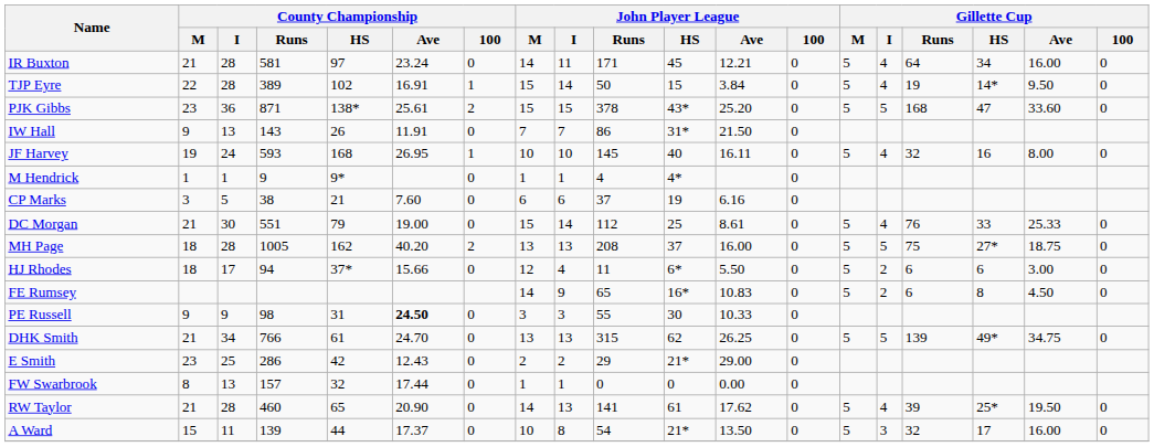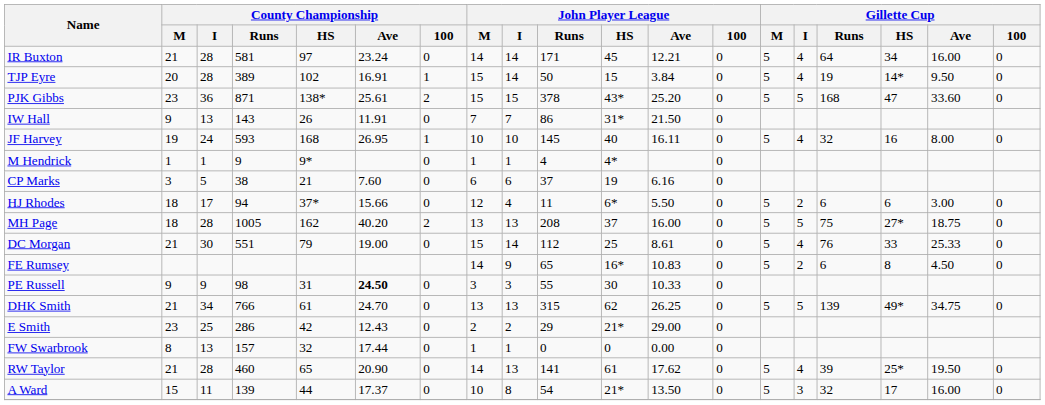IR Buxton | John Player League / I: 11 -> 14
TJP Eyre | County Championship / M: 22 -> 20
rows swapped: DC Morgan <-> HJ Rhodes
